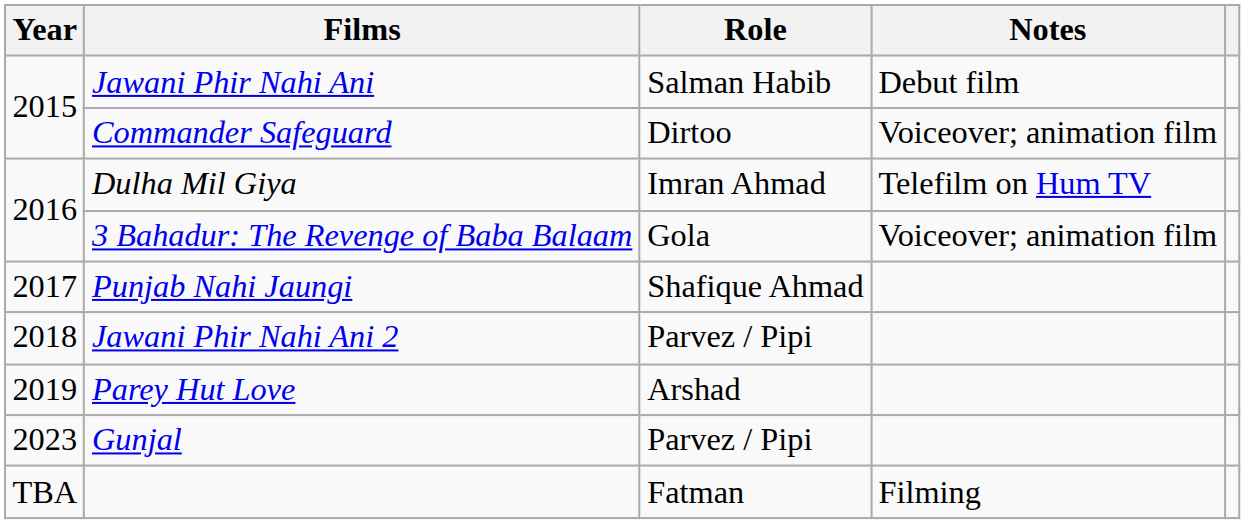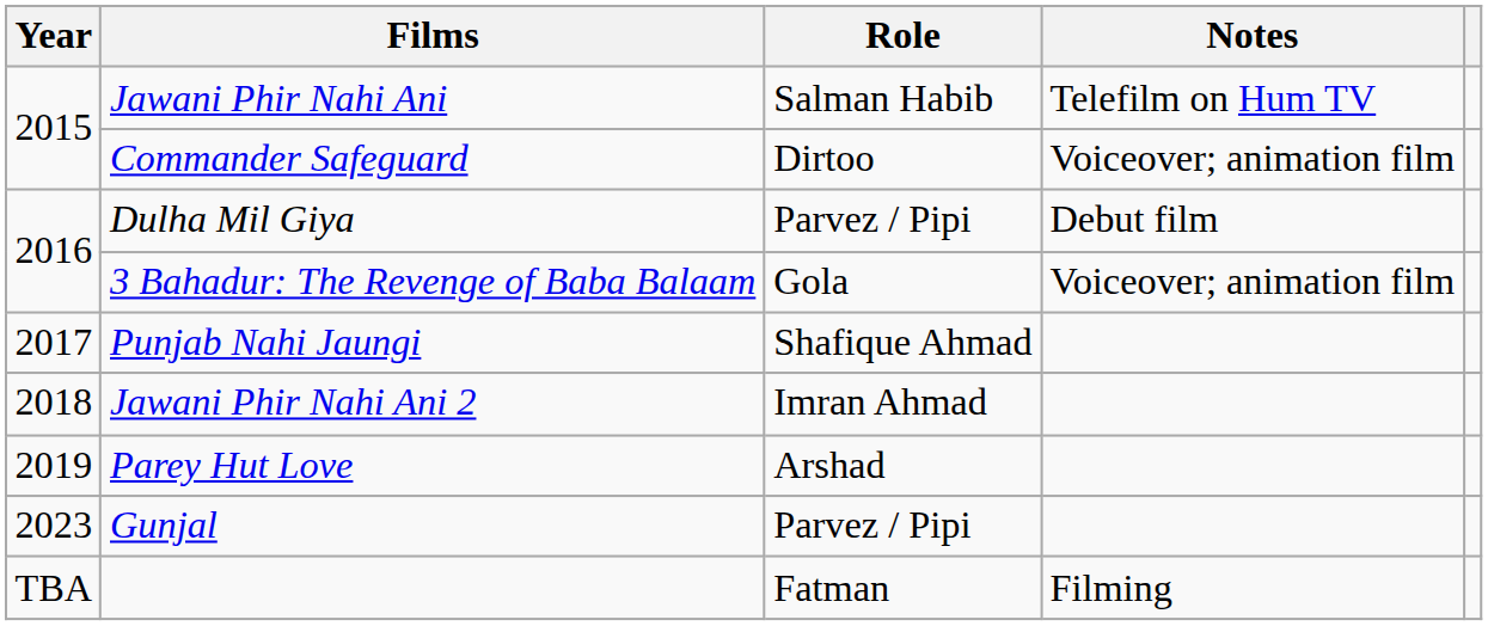Jawani Phir Nahi Ani | Notes: Debut film -> Telefilm on Hum TV
Dulha Mil Giya | Role: Imran Ahmad -> Parvez / Pipi
Dulha Mil Giya | Notes: Telefilm on Hum TV -> Debut film
Jawani Phir Nahi Ani 2 | Role: Parvez / Pipi -> Imran Ahmad
